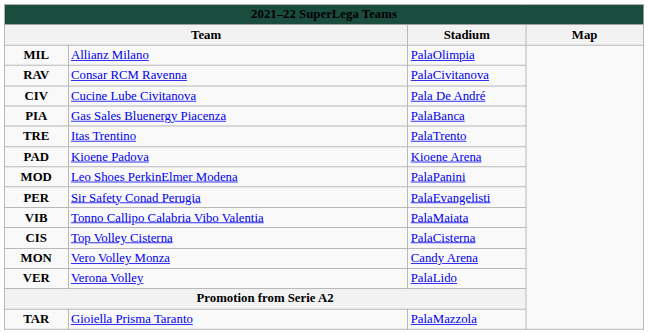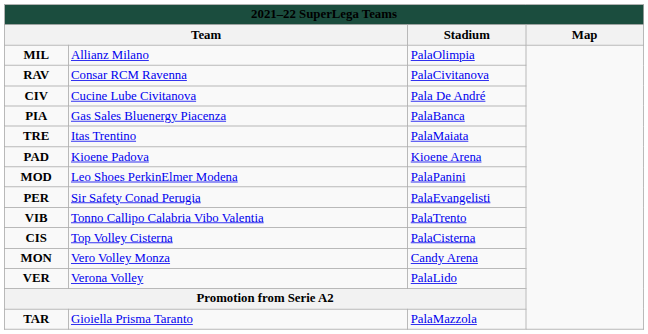TRE | Stadium: PalaTrento -> PalaMaiata
VIB | Stadium: PalaMaiata -> PalaTrento
